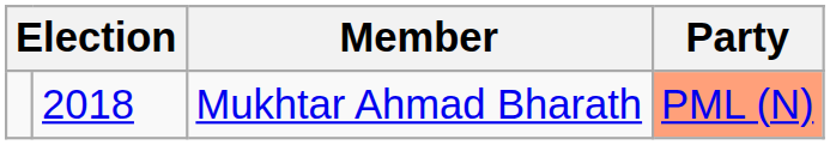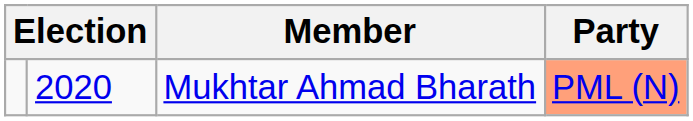Mukhtar Ahmad Bharath | column 2: 2018 -> 2020
